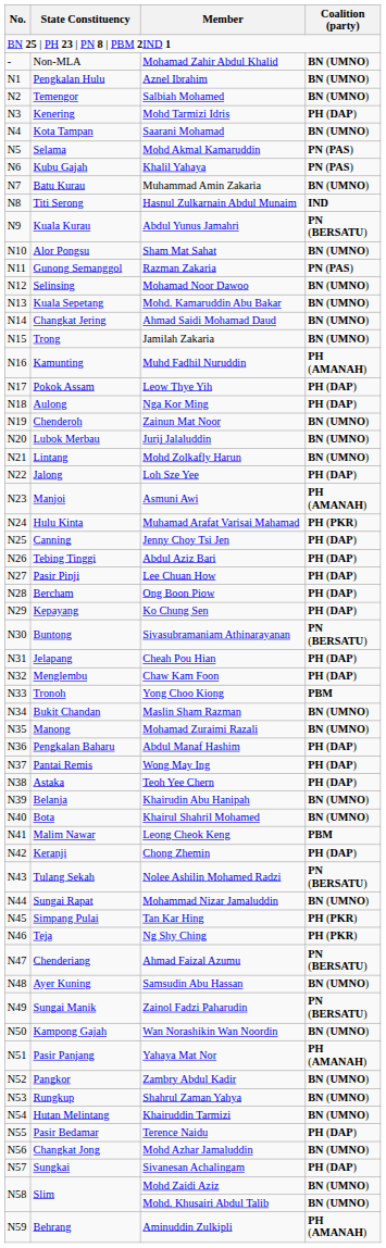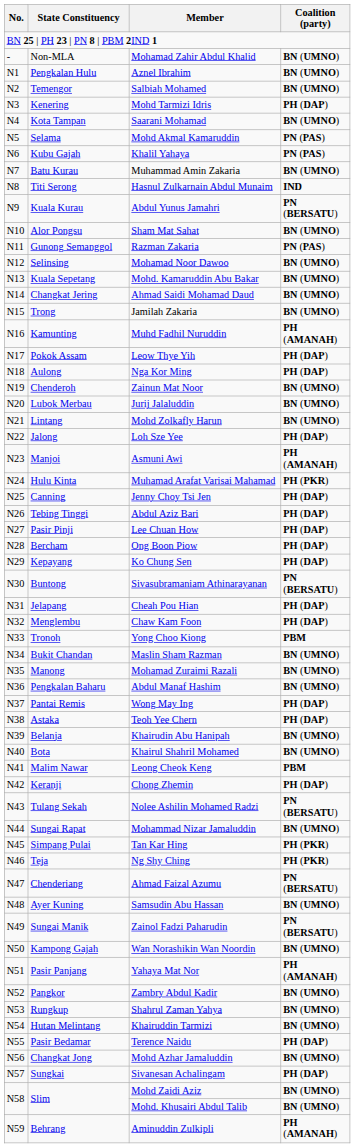Abdul Manaf Hashim | Coalition (party): PH (DAP) -> BN (UMNO)
